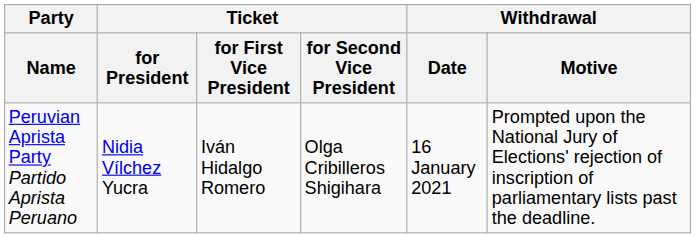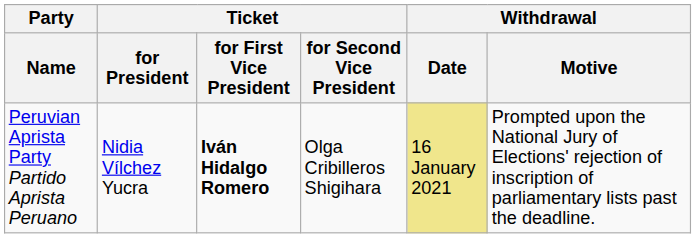Peruvian Aprista Party Partido Aprista Peruano | Ticket / for First Vice President: normal -> bold
Peruvian Aprista Party Partido Aprista Peruano | Withdrawal / Date: no background -> khaki background
